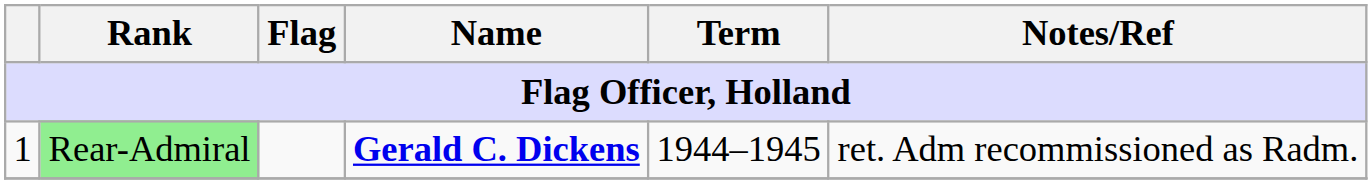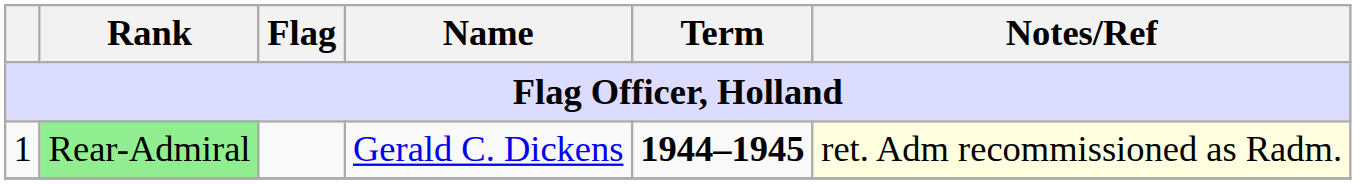1 | Name: bold -> normal
1 | Term: normal -> bold
1 | Notes/Ref: no background -> lightyellow background
